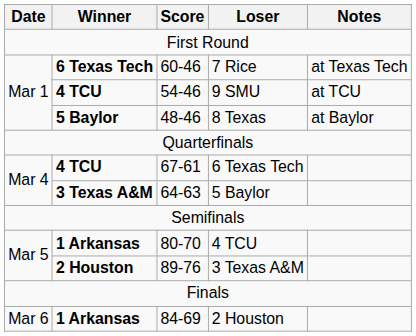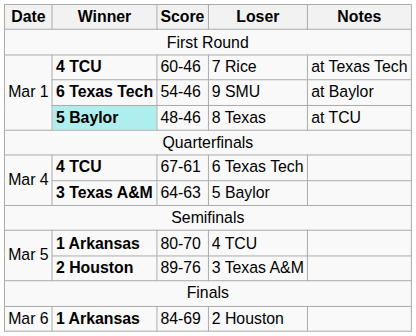7 Rice | Winner: 6 Texas Tech -> 4 TCU
9 SMU | Winner: 4 TCU -> 6 Texas Tech
9 SMU | Notes: at TCU -> at Baylor
8 Texas | Winner: no background -> paleturquoise background
8 Texas | Notes: at Baylor -> at TCU
